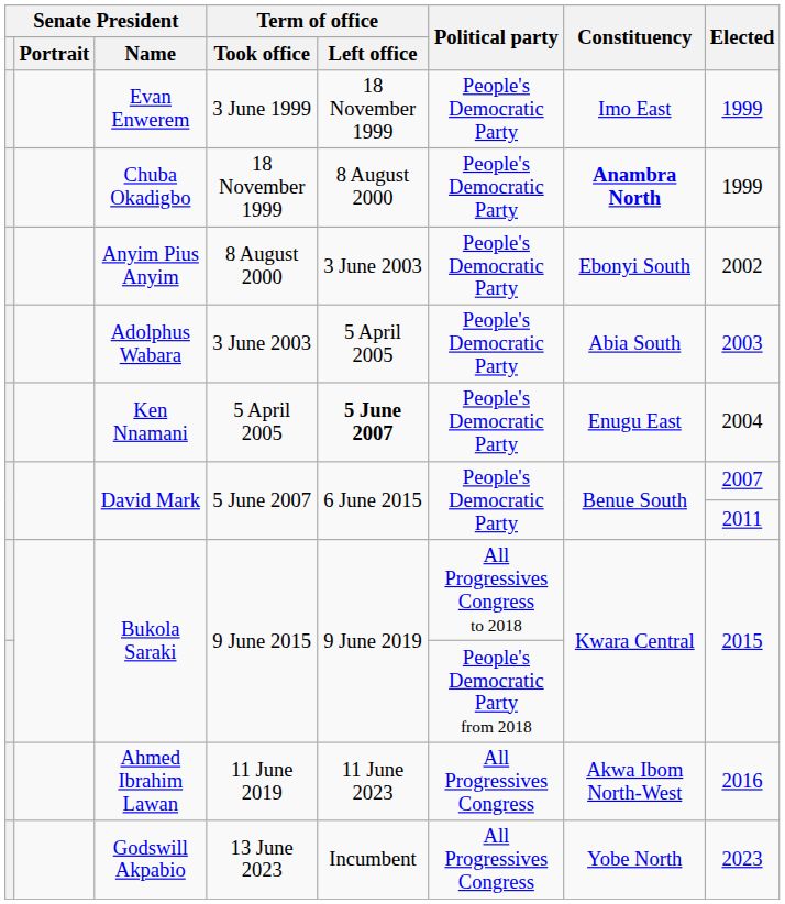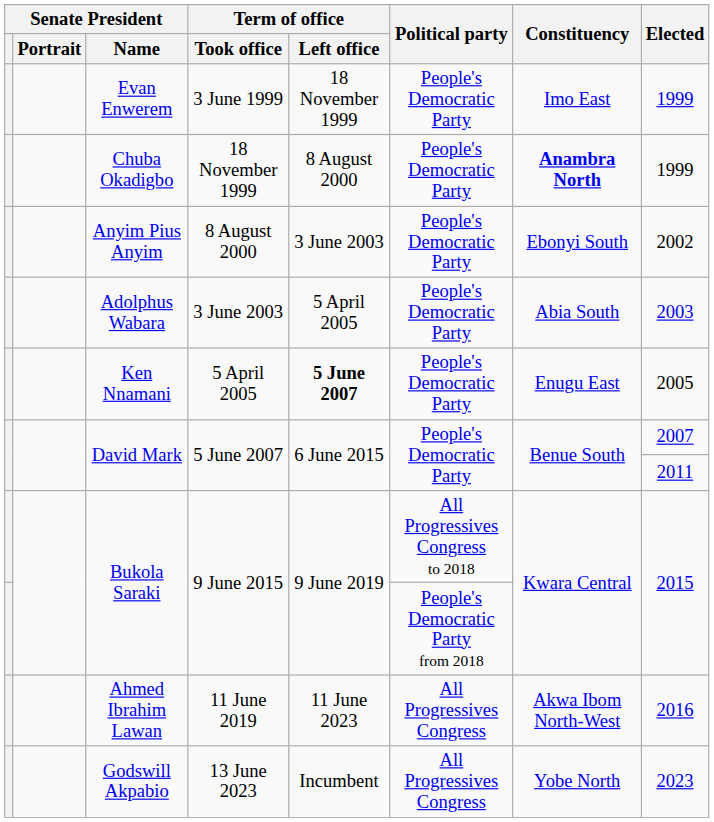Ken Nnamani | Elected: 2004 -> 2005
